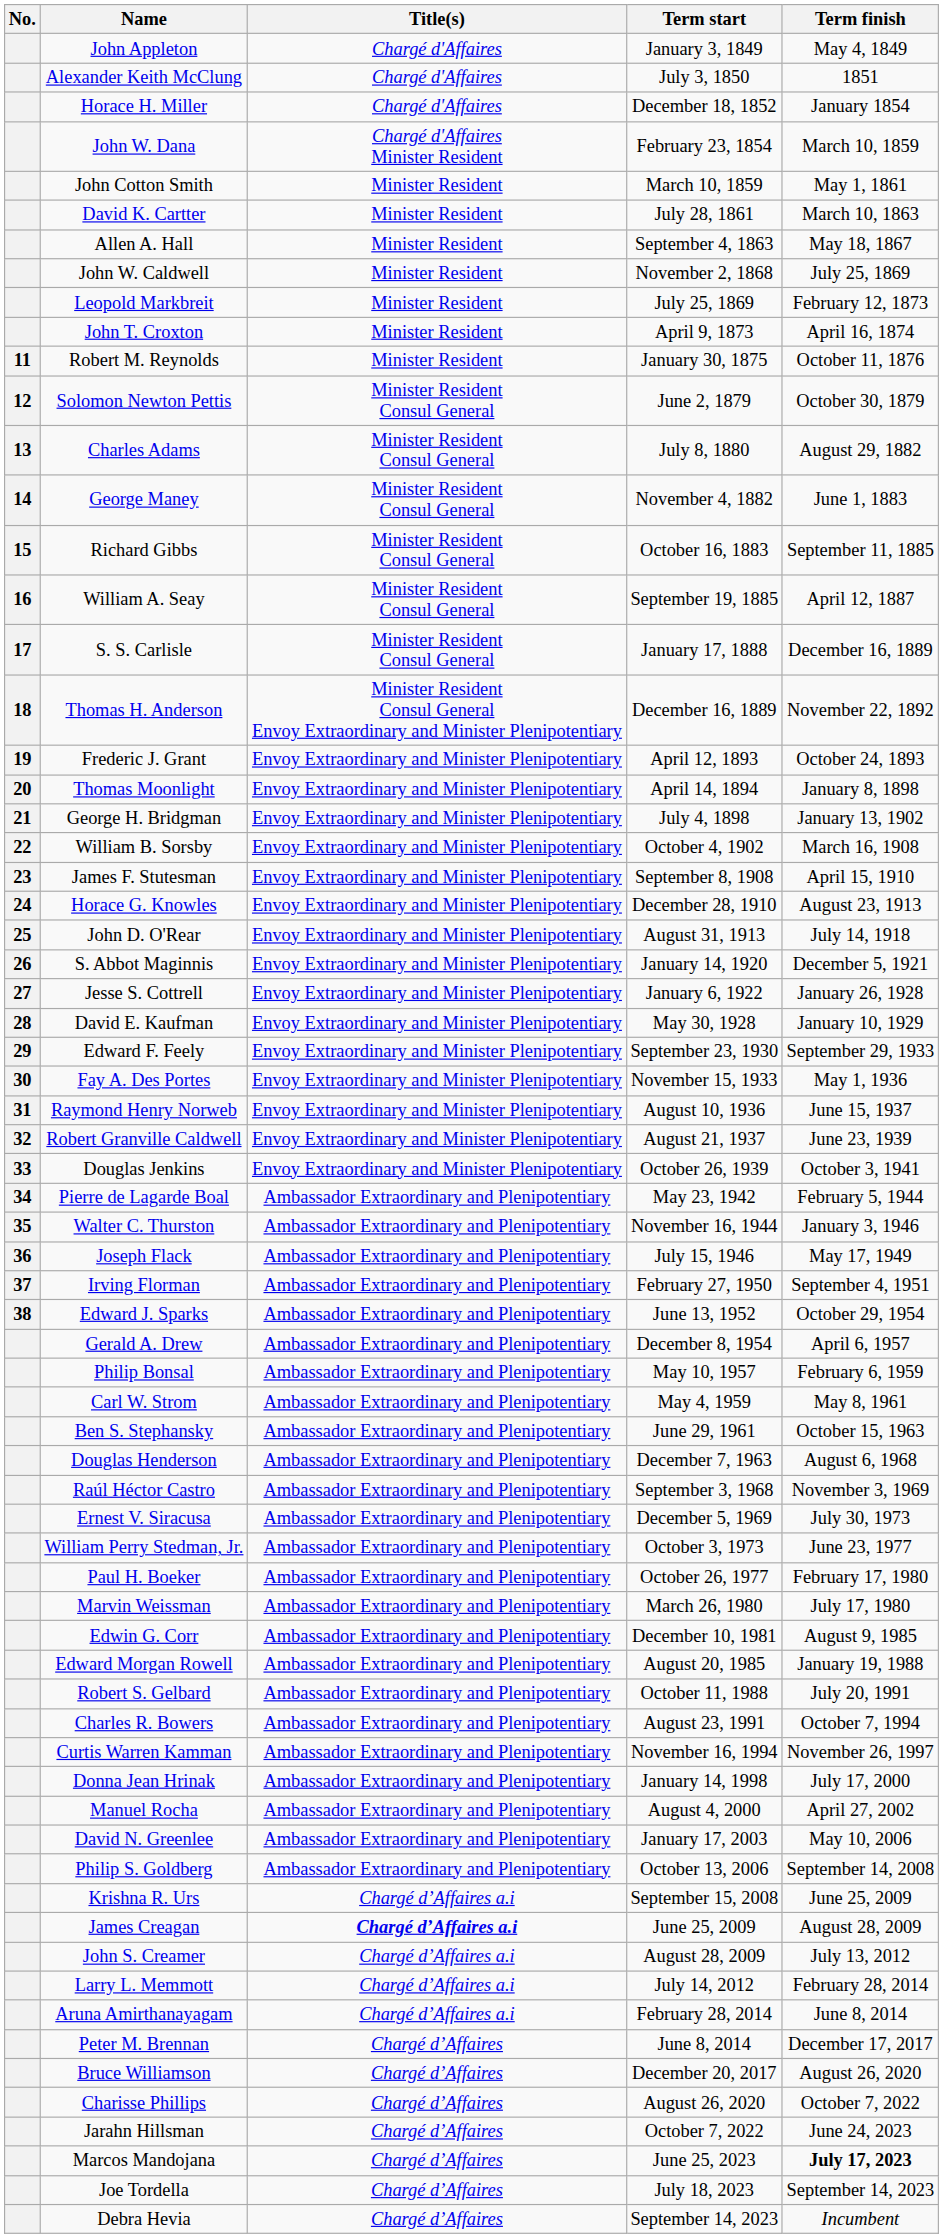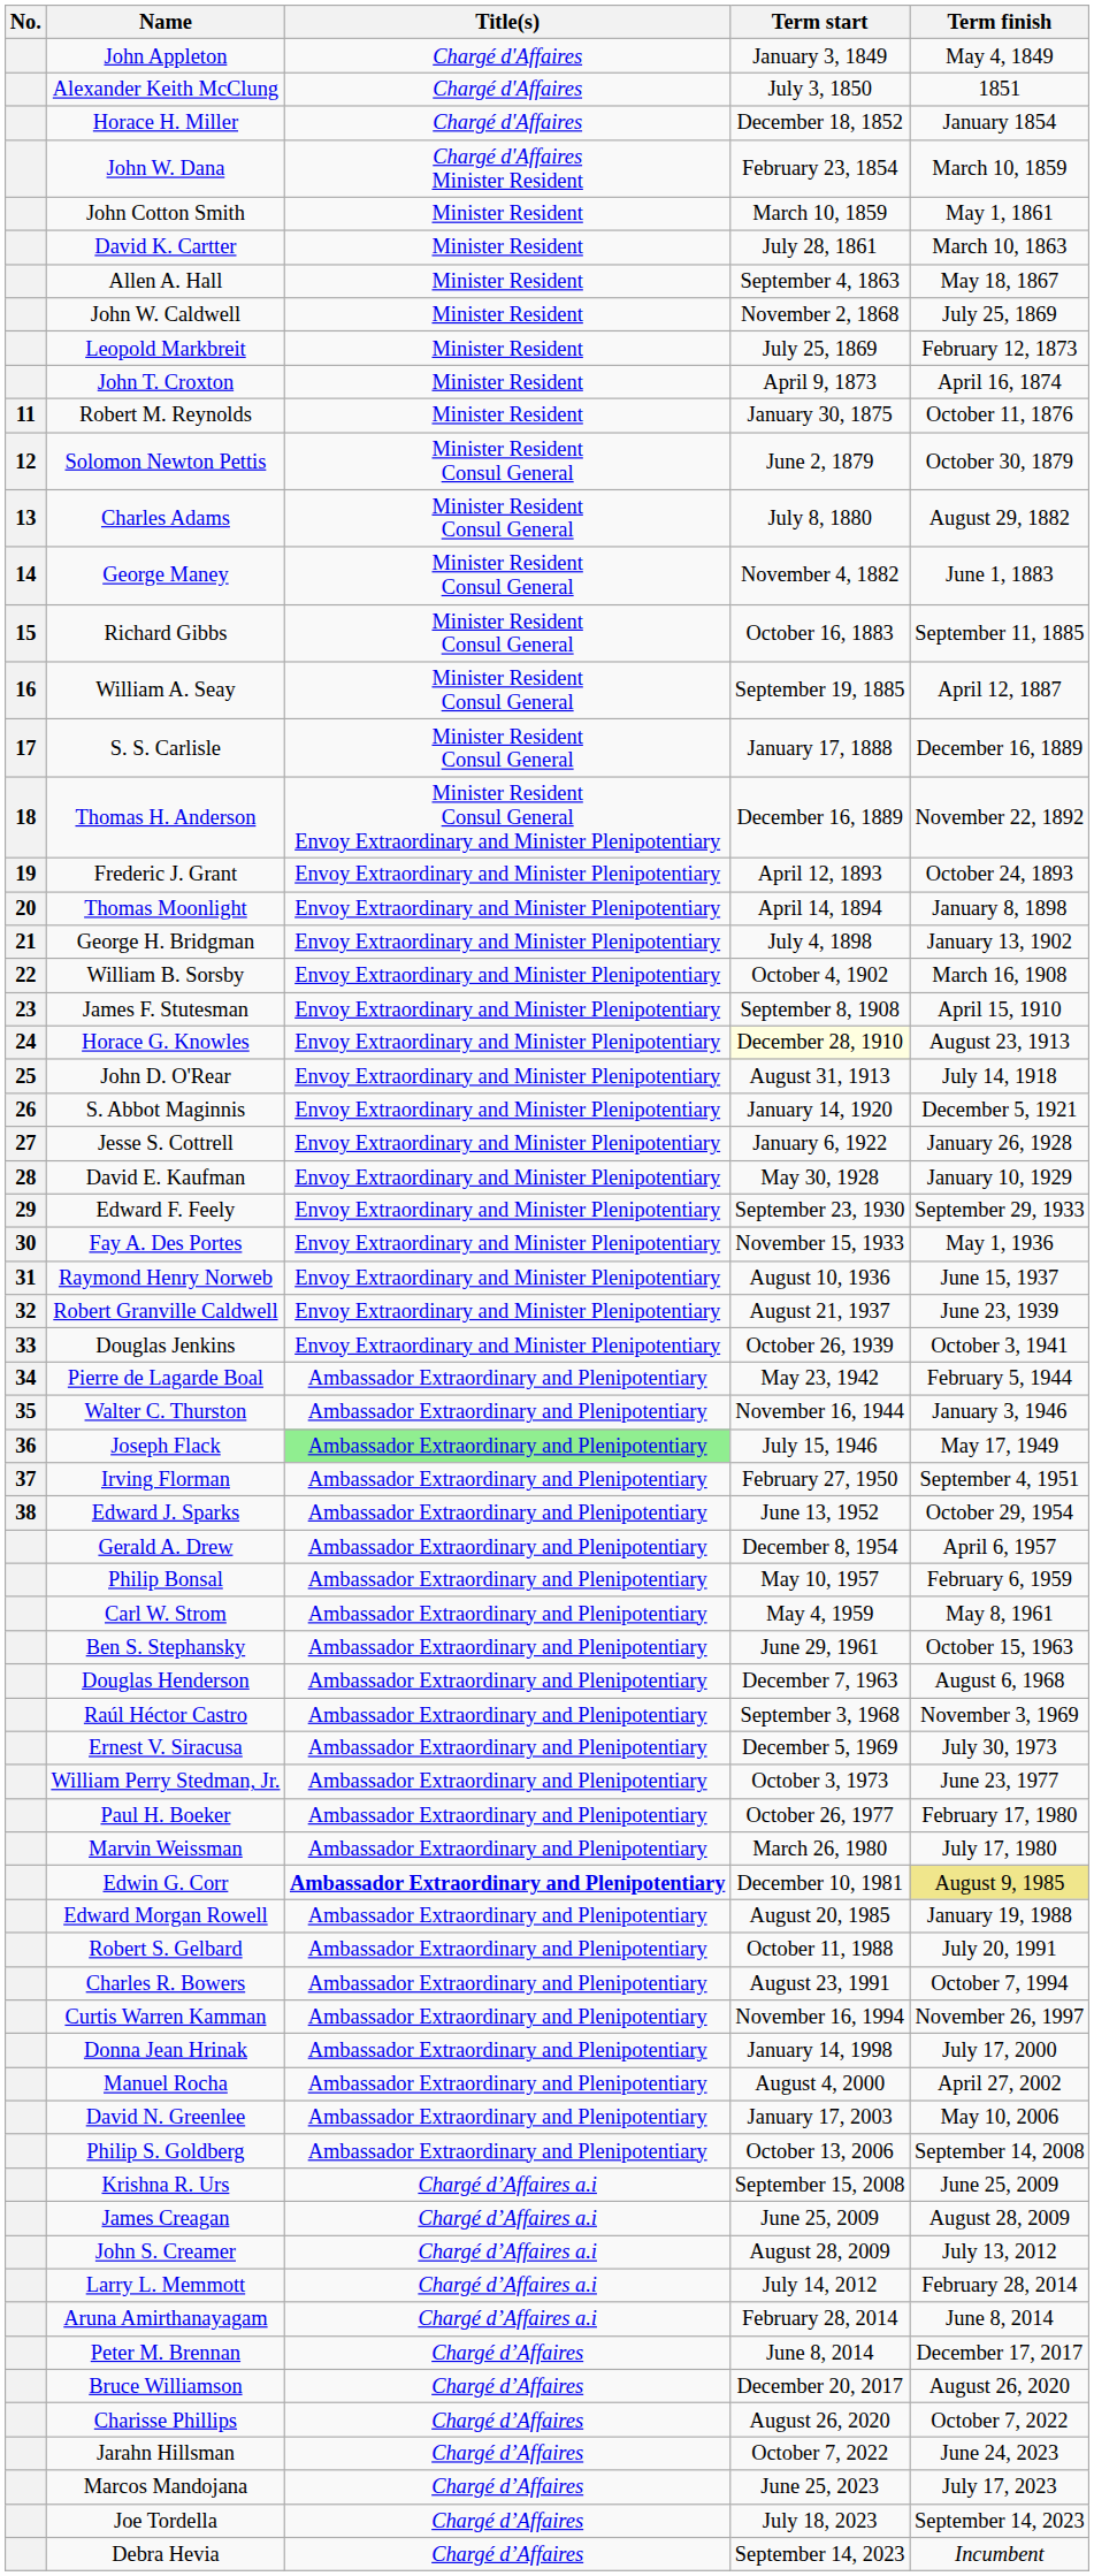Horace G. Knowles | Term start: no background -> lightyellow background
Joseph Flack | Title(s): no background -> lightgreen background
Edwin G. Corr | Title(s): normal -> bold
Edwin G. Corr | Term finish: no background -> khaki background
James Creagan | Title(s): bold -> normal
Marcos Mandojana | Term finish: bold -> normal
